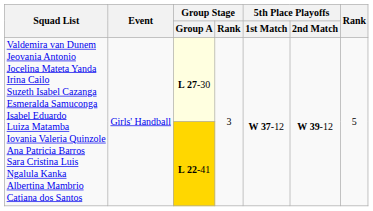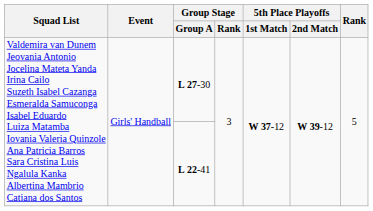L 27-30 | Group Stage / Group A: lightyellow background -> no background
L 22-41 | Group Stage / Group A: gold background -> no background
